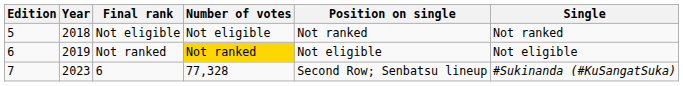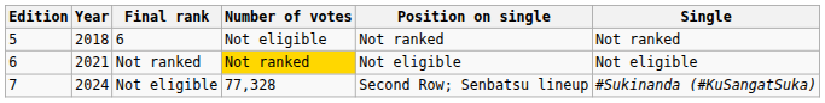row 2 | Final rank: Not eligible -> 6
row 3 | Year: 2019 -> 2021
row 4 | Year: 2023 -> 2024
row 4 | Final rank: 6 -> Not eligible
